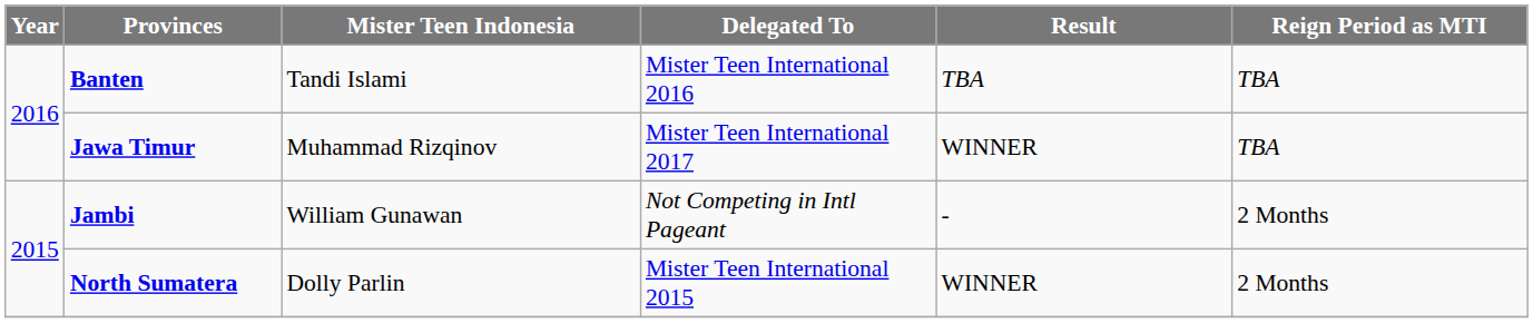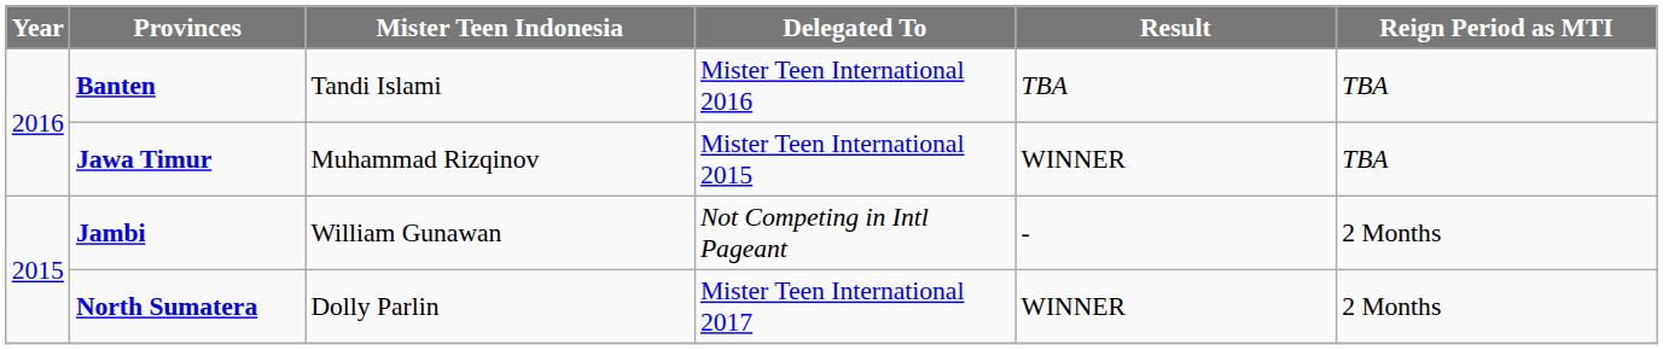Jawa Timur | Delegated To: Mister Teen International 2017 -> Mister Teen International 2015
North Sumatera | Delegated To: Mister Teen International 2015 -> Mister Teen International 2017
